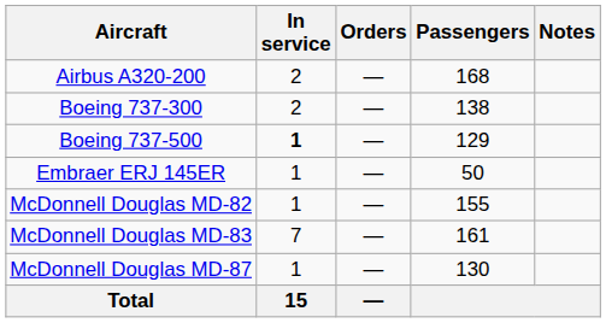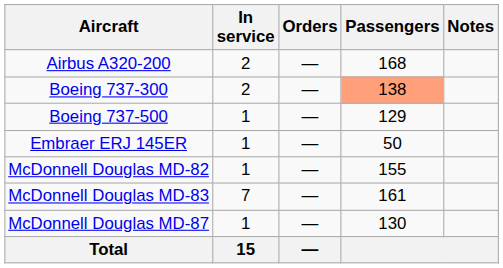Boeing 737-300 | Passengers: no background -> lightsalmon background
Boeing 737-500 | In service: bold -> normal
